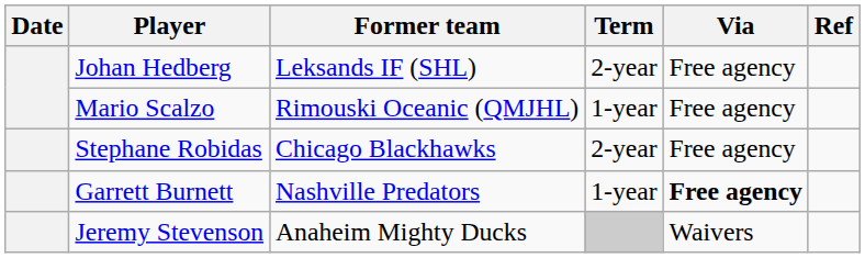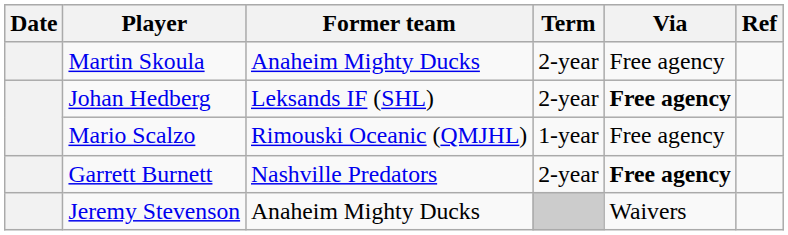+ row: Martin Skoula | Anaheim Mighty Ducks | 2-year | Free agency
Johan Hedberg | Via: normal -> bold
- row: Stephane Robidas | Chicago Blackhawks | 2-year | Free agency
Garrett Burnett | Term: 1-year -> 2-year
